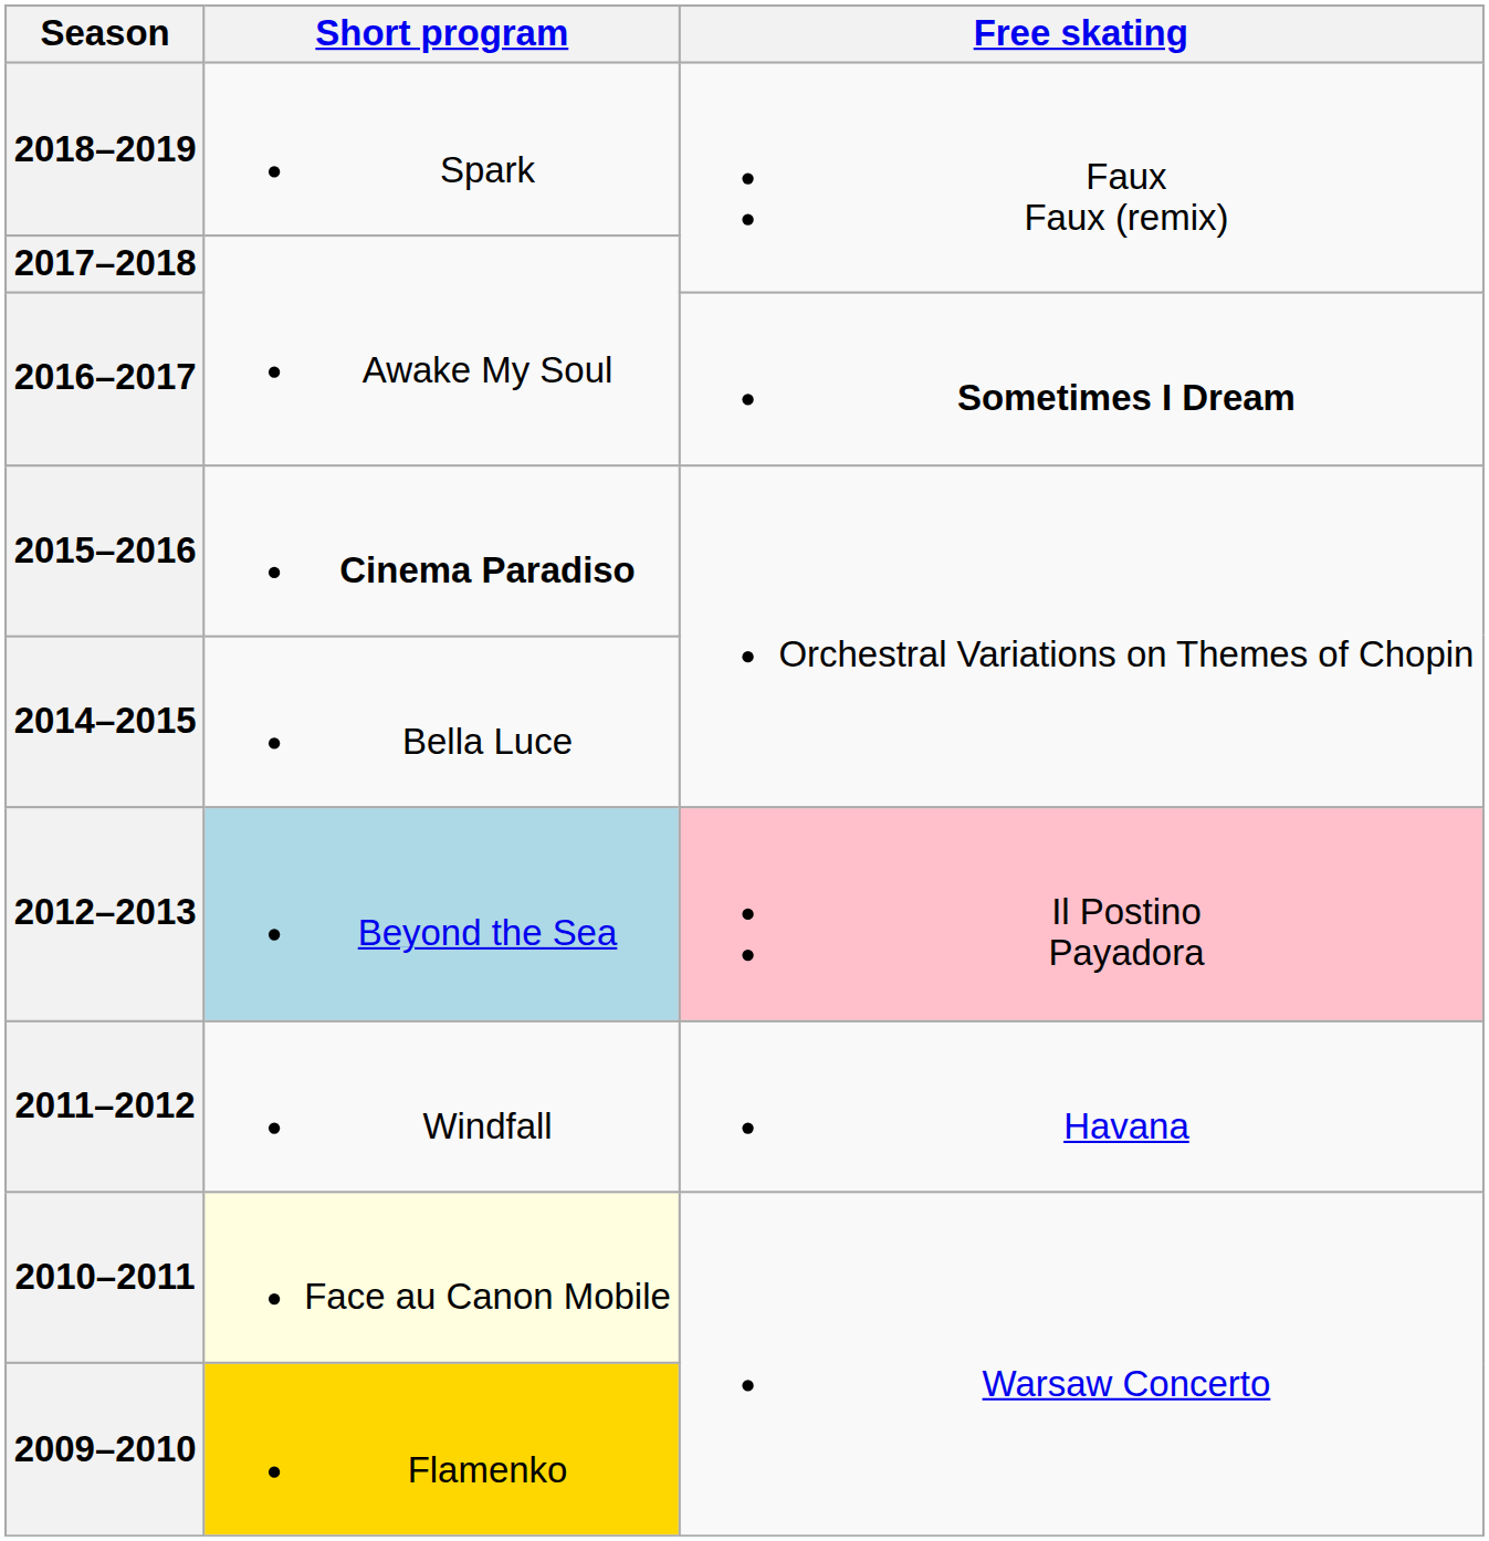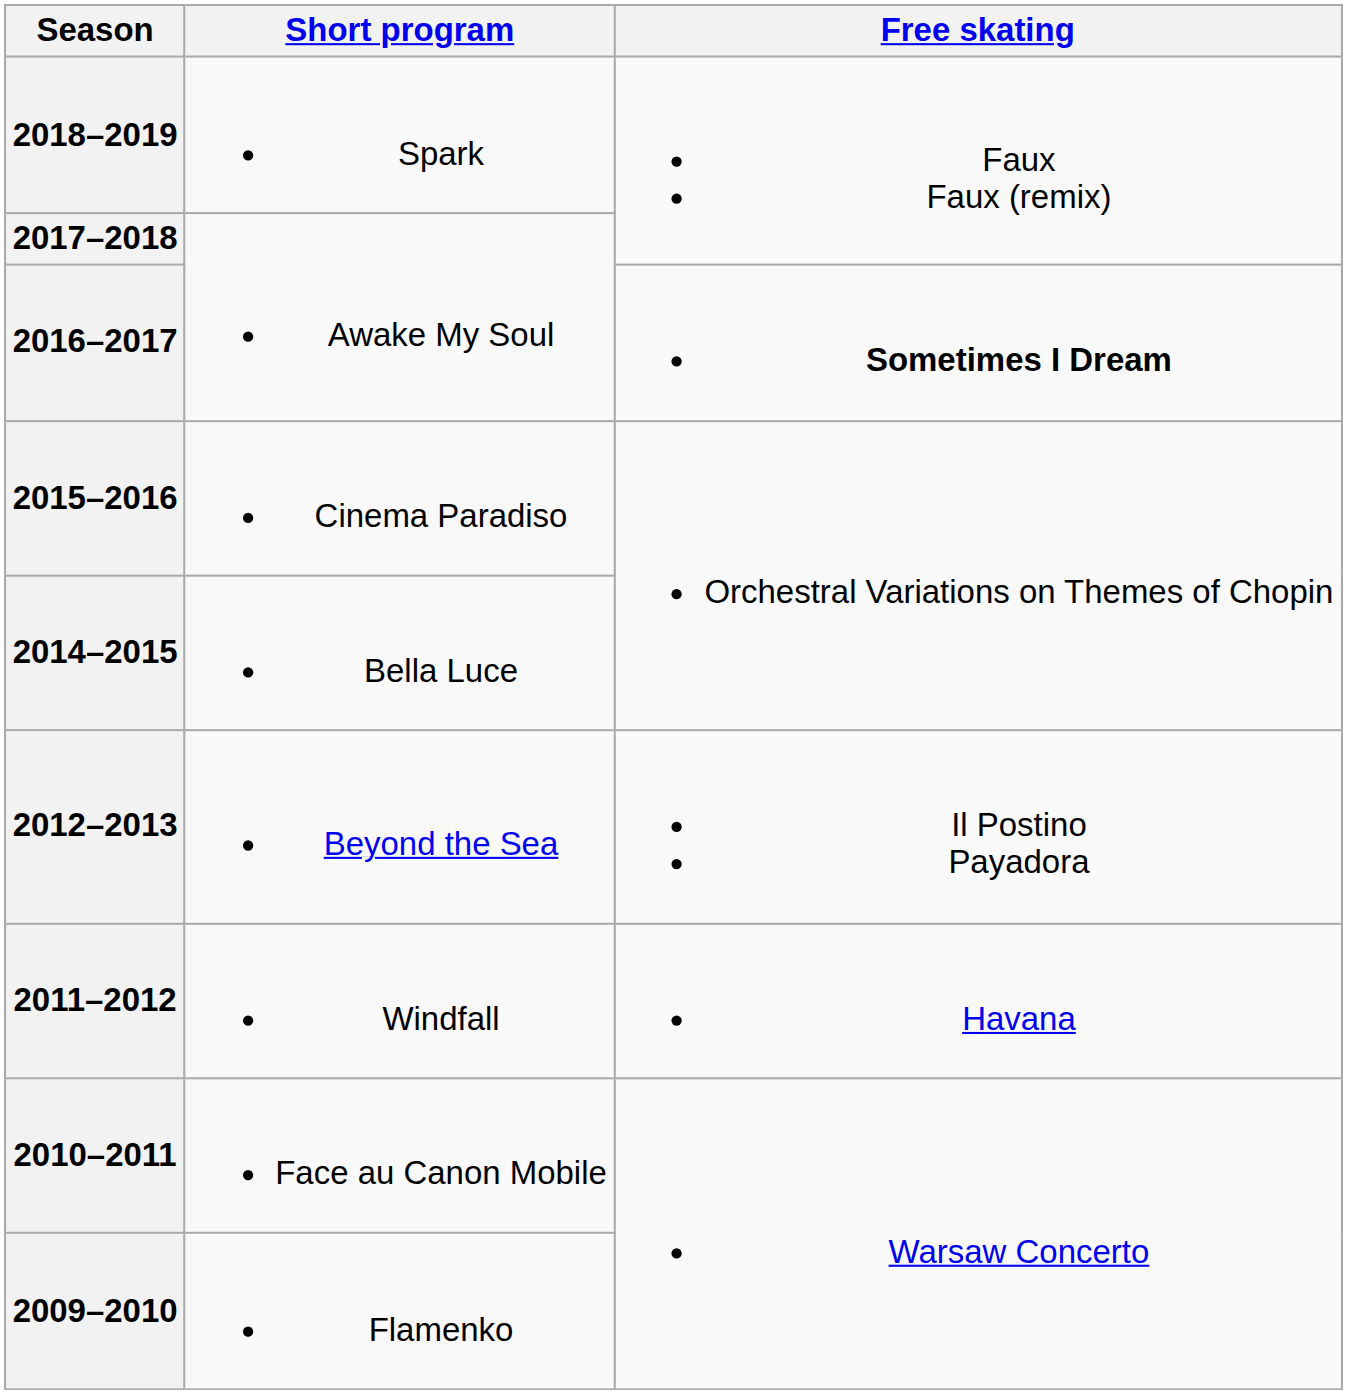2015–2016 | Short program: bold -> normal
2012–2013 | Short program: lightblue background -> no background
2012–2013 | Free skating: pink background -> no background
2010–2011 | Short program: lightyellow background -> no background
2009–2010 | Short program: gold background -> no background
